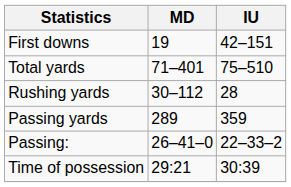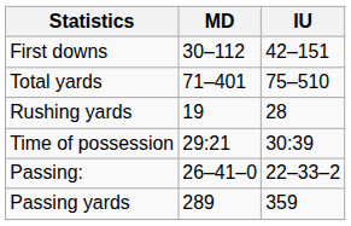First downs | MD: 19 -> 30–112
Rushing yards | MD: 30–112 -> 19
rows swapped: Passing yards <-> Time of possession
